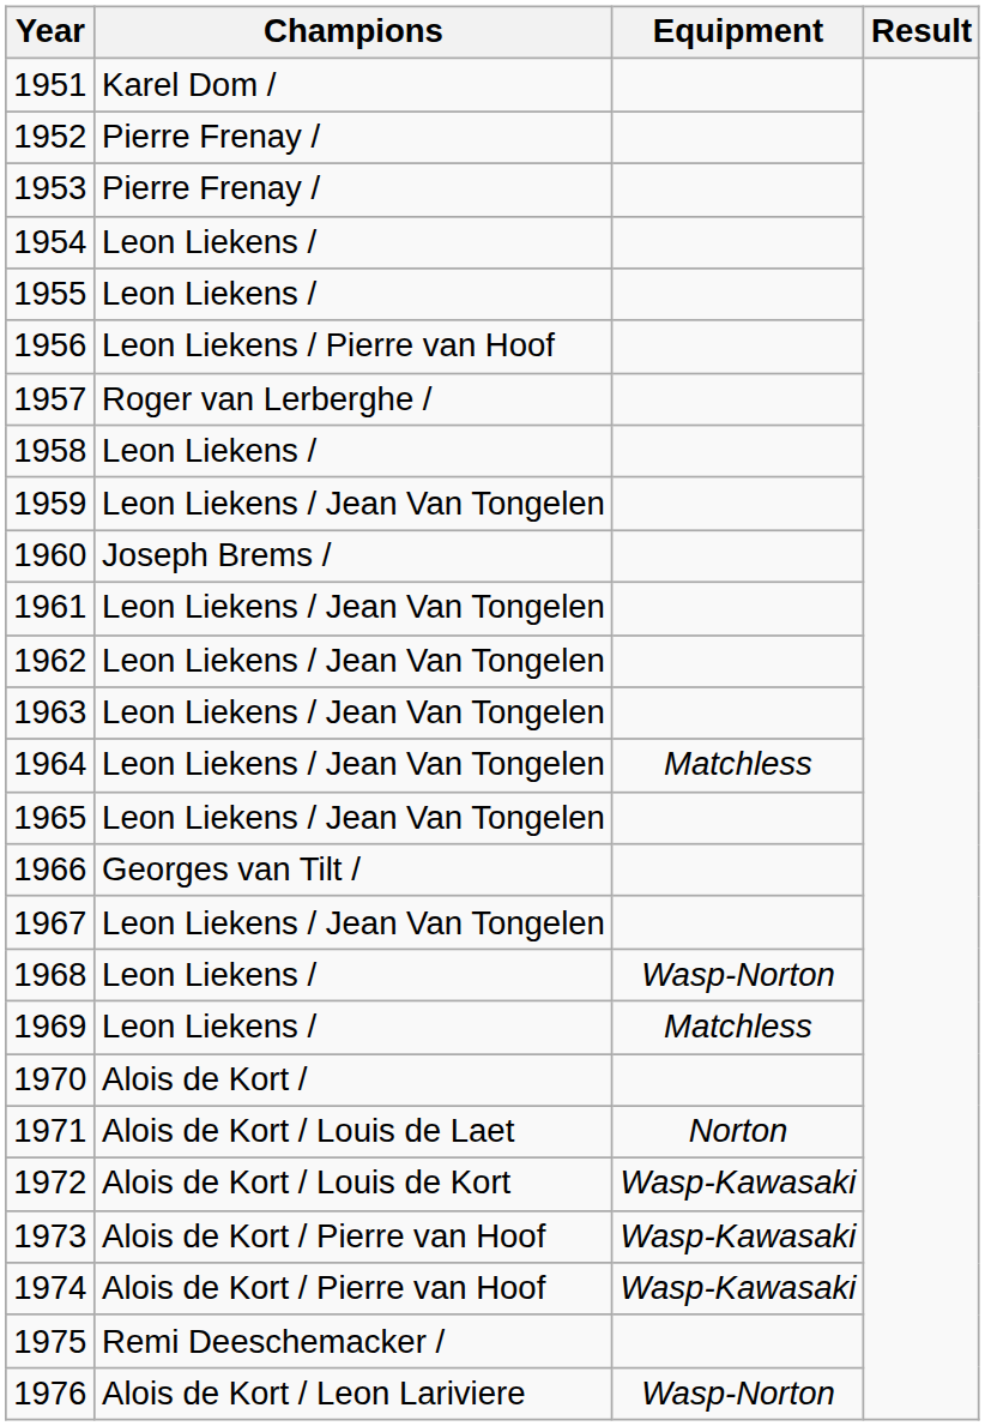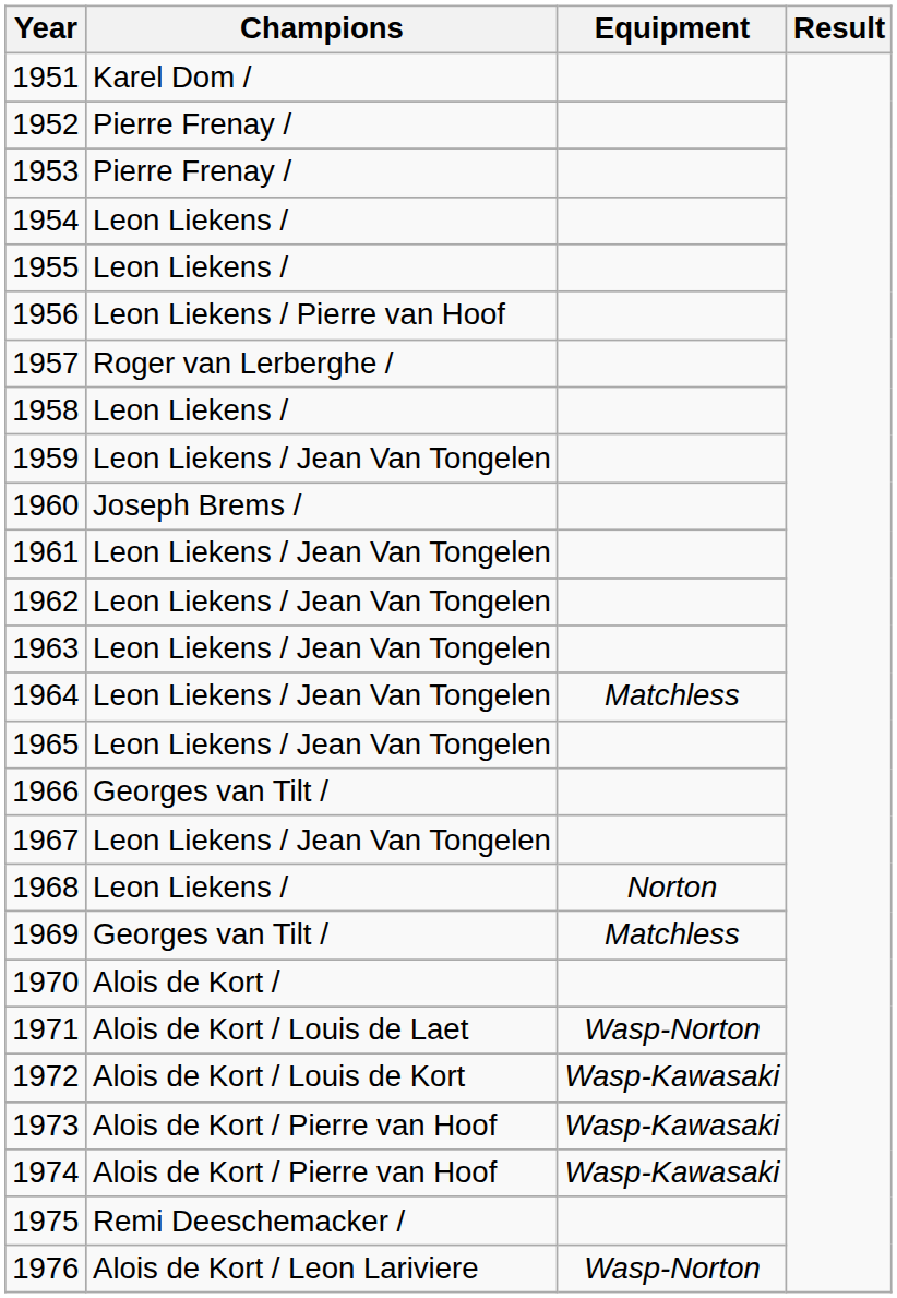1968 | Equipment: Wasp-Norton -> Norton
1969 | Champions: Leon Liekens / -> Georges van Tilt /
1971 | Equipment: Norton -> Wasp-Norton
